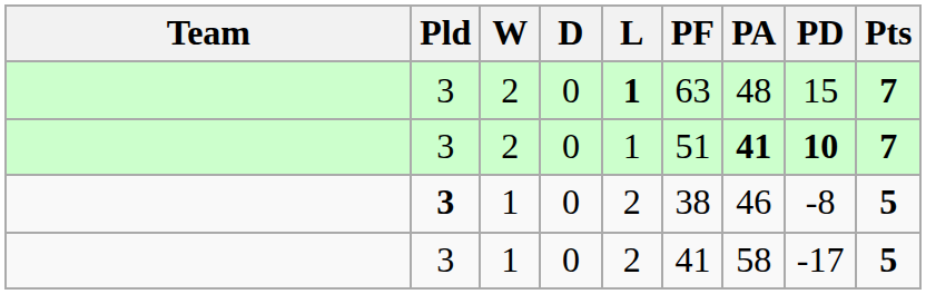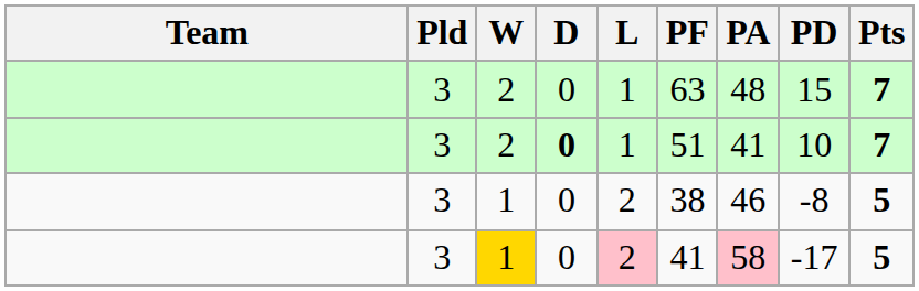row 2 | L: bold -> normal
row 3 | D: normal -> bold
row 3 | PA: bold -> normal
row 3 | PD: bold -> normal
row 4 | Pld: bold -> normal
row 5 | W: no background -> gold background
row 5 | L: no background -> pink background
row 5 | PA: no background -> pink background
